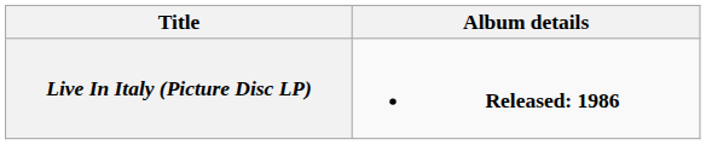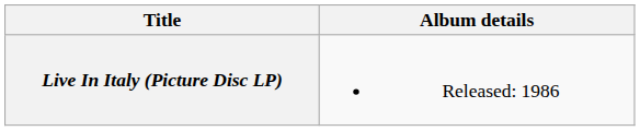Live In Italy (Picture Disc LP) | Album details: bold -> normal
